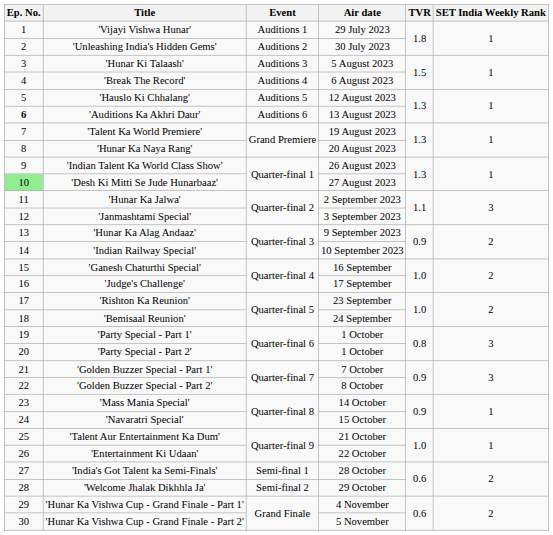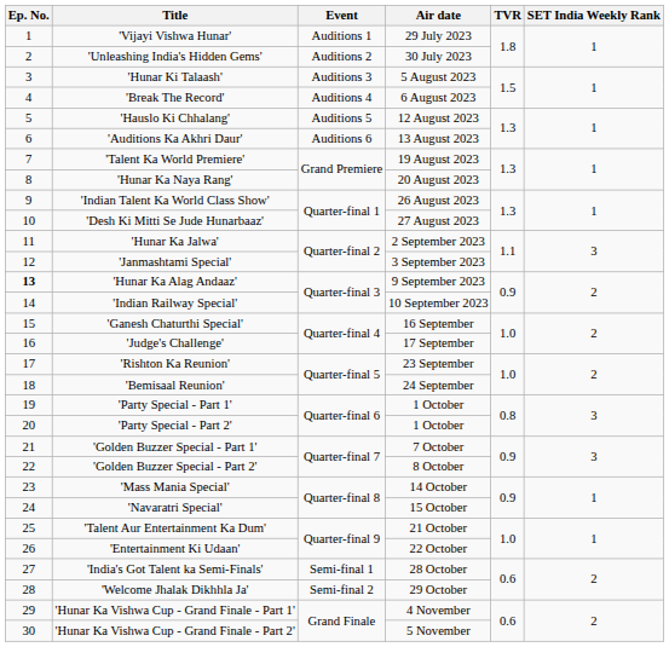'Auditions Ka Akhri Daur' | Ep. No.: bold -> normal
'Desh Ki Mitti Se Jude Hunarbaaz' | Ep. No.: lightgreen background -> no background
'Hunar Ka Alag Andaaz' | Ep. No.: normal -> bold
